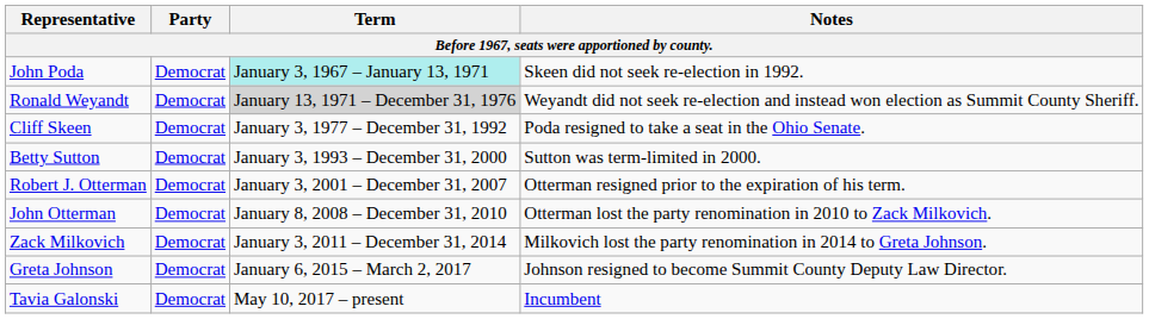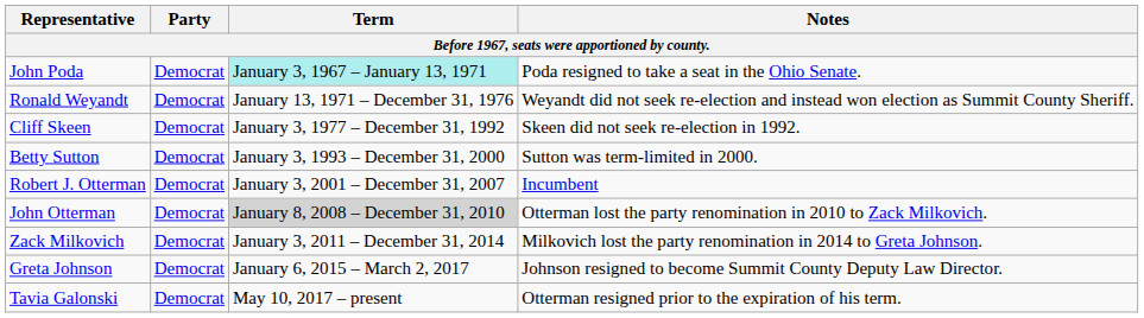John Poda | Notes: Skeen did not seek re-election in 1992. -> Poda resigned to take a seat in the Ohio Senate.
Ronald Weyandt | Term: lightgrey background -> no background
Cliff Skeen | Notes: Poda resigned to take a seat in the Ohio Senate. -> Skeen did not seek re-election in 1992.
Robert J. Otterman | Notes: Otterman resigned prior to the expiration of his term. -> Incumbent
John Otterman | Term: no background -> lightgrey background
Tavia Galonski | Notes: Incumbent -> Otterman resigned prior to the expiration of his term.
